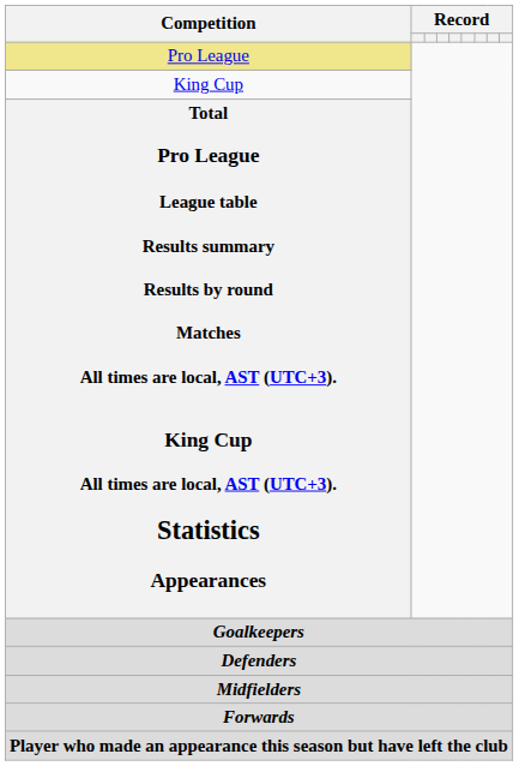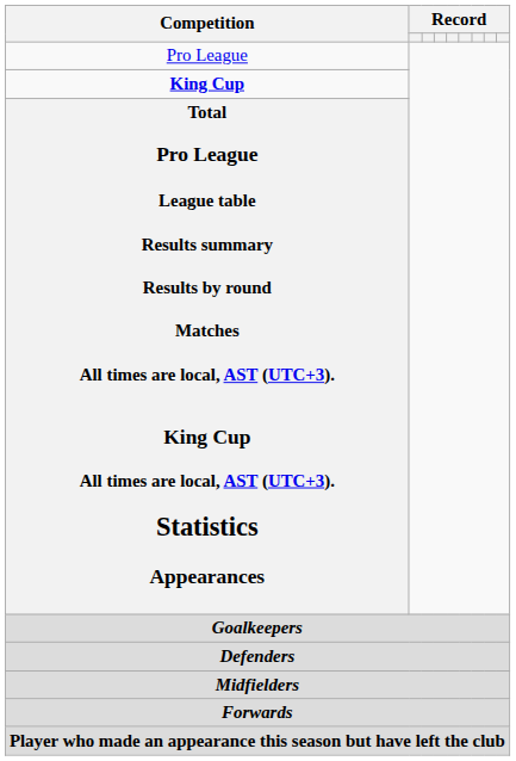Pro League | Competition: khaki background -> no background
King Cup | Competition: normal -> bold
